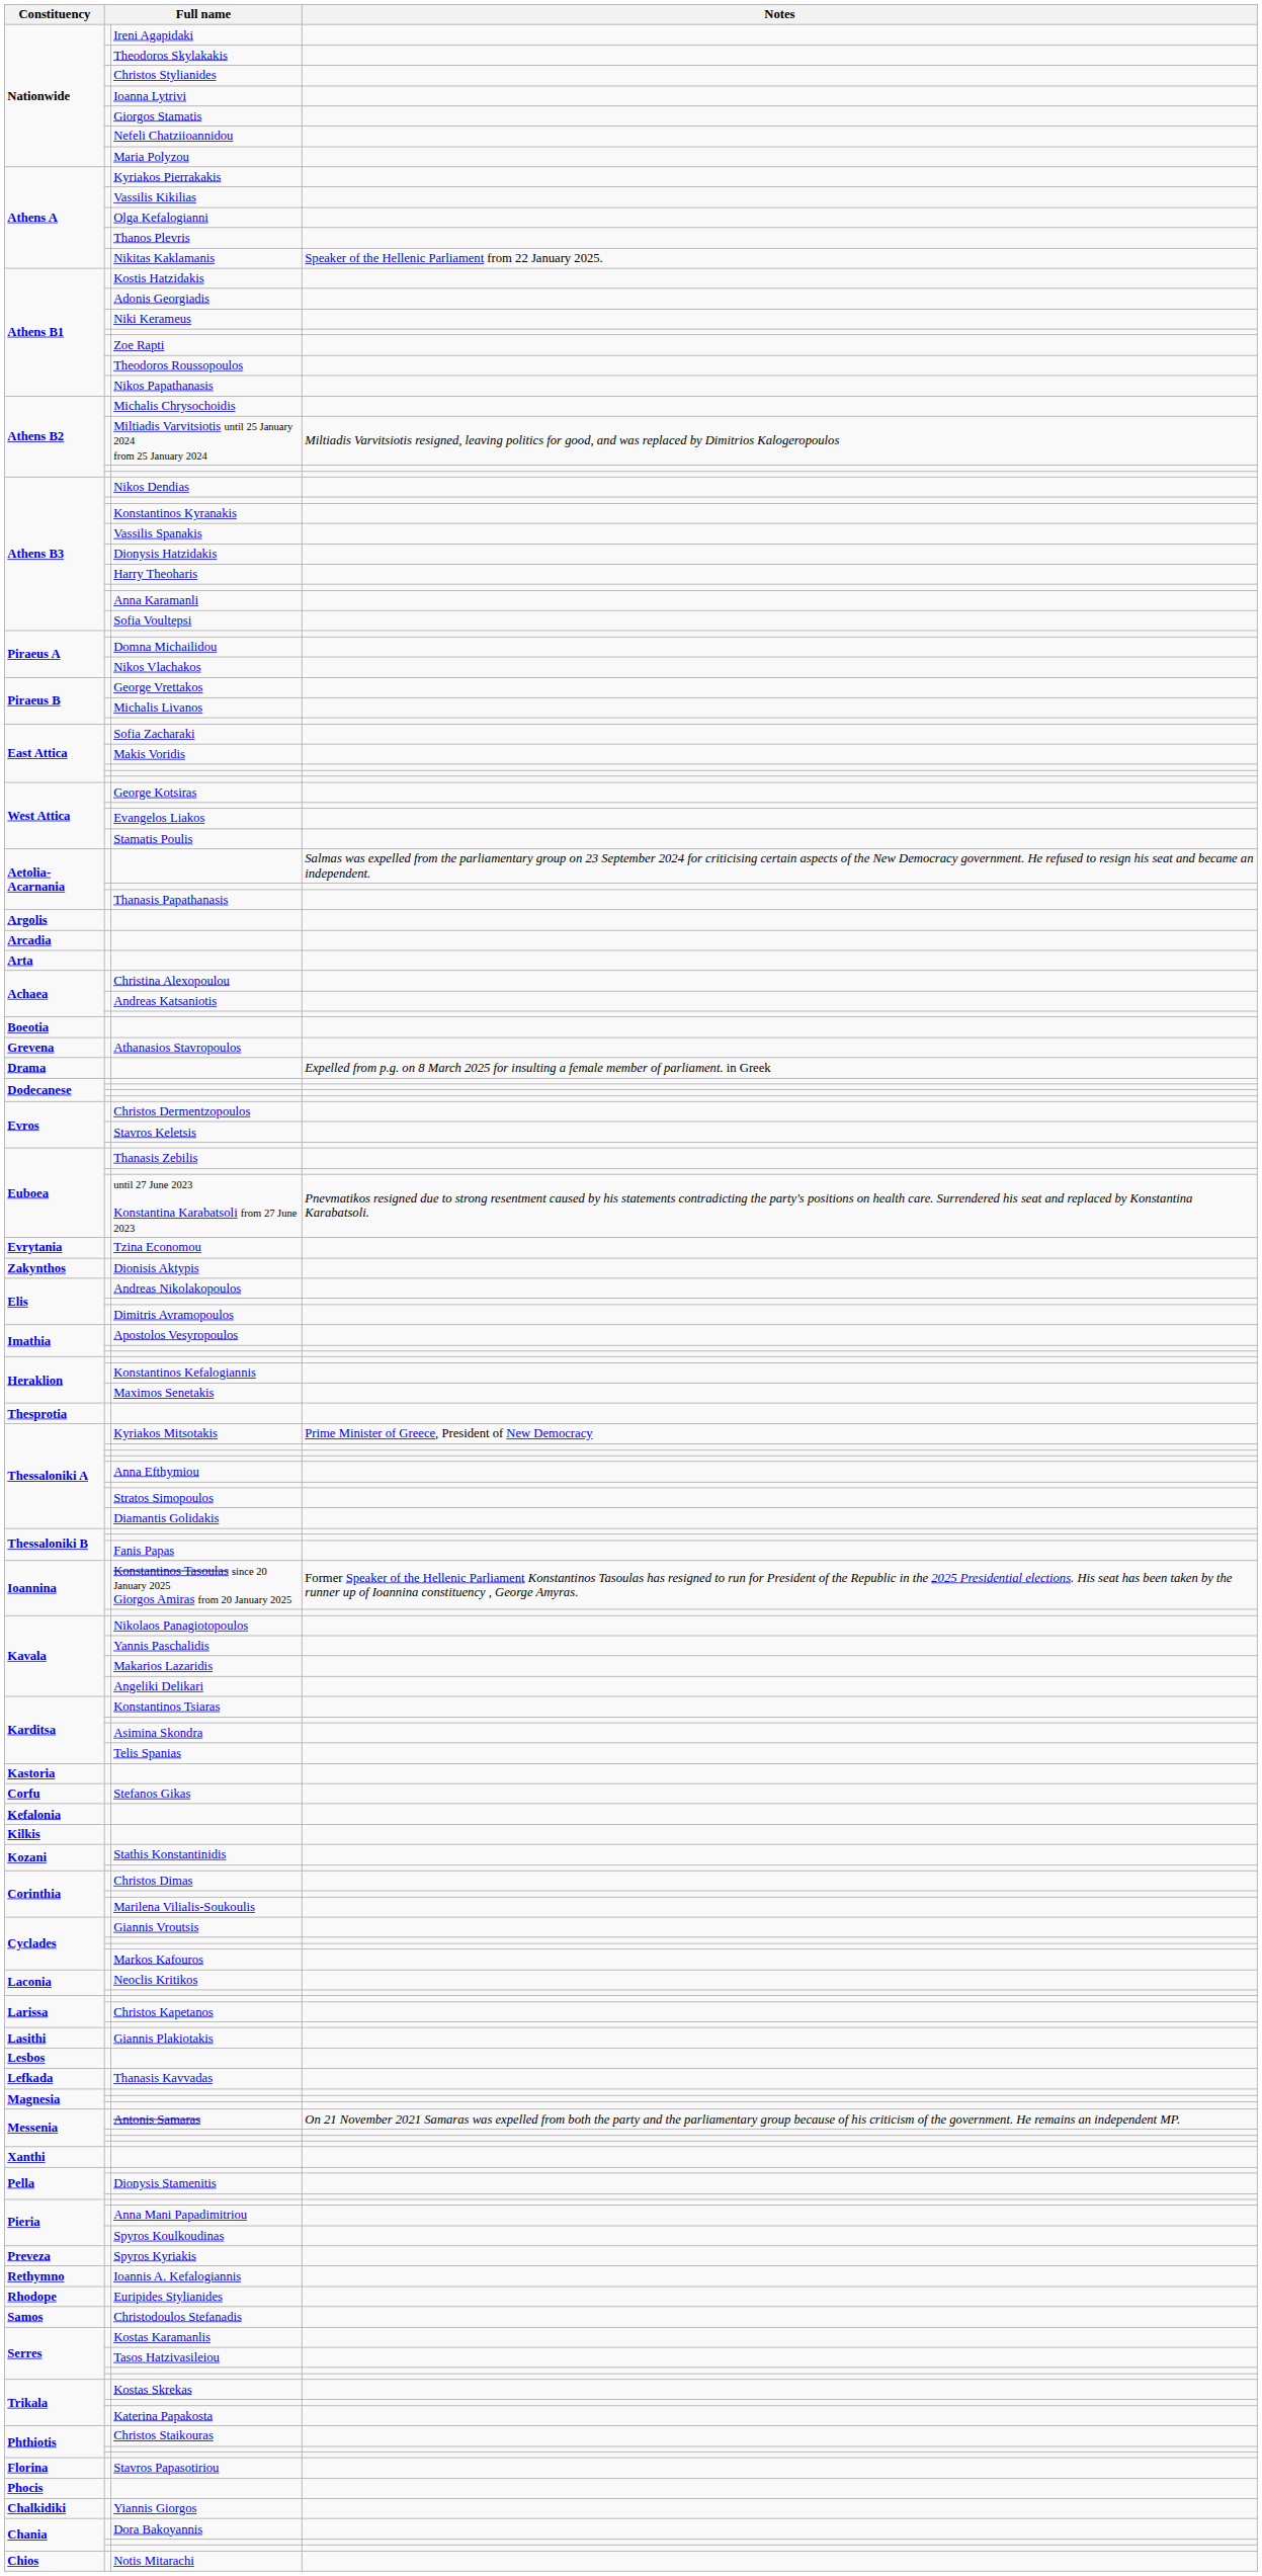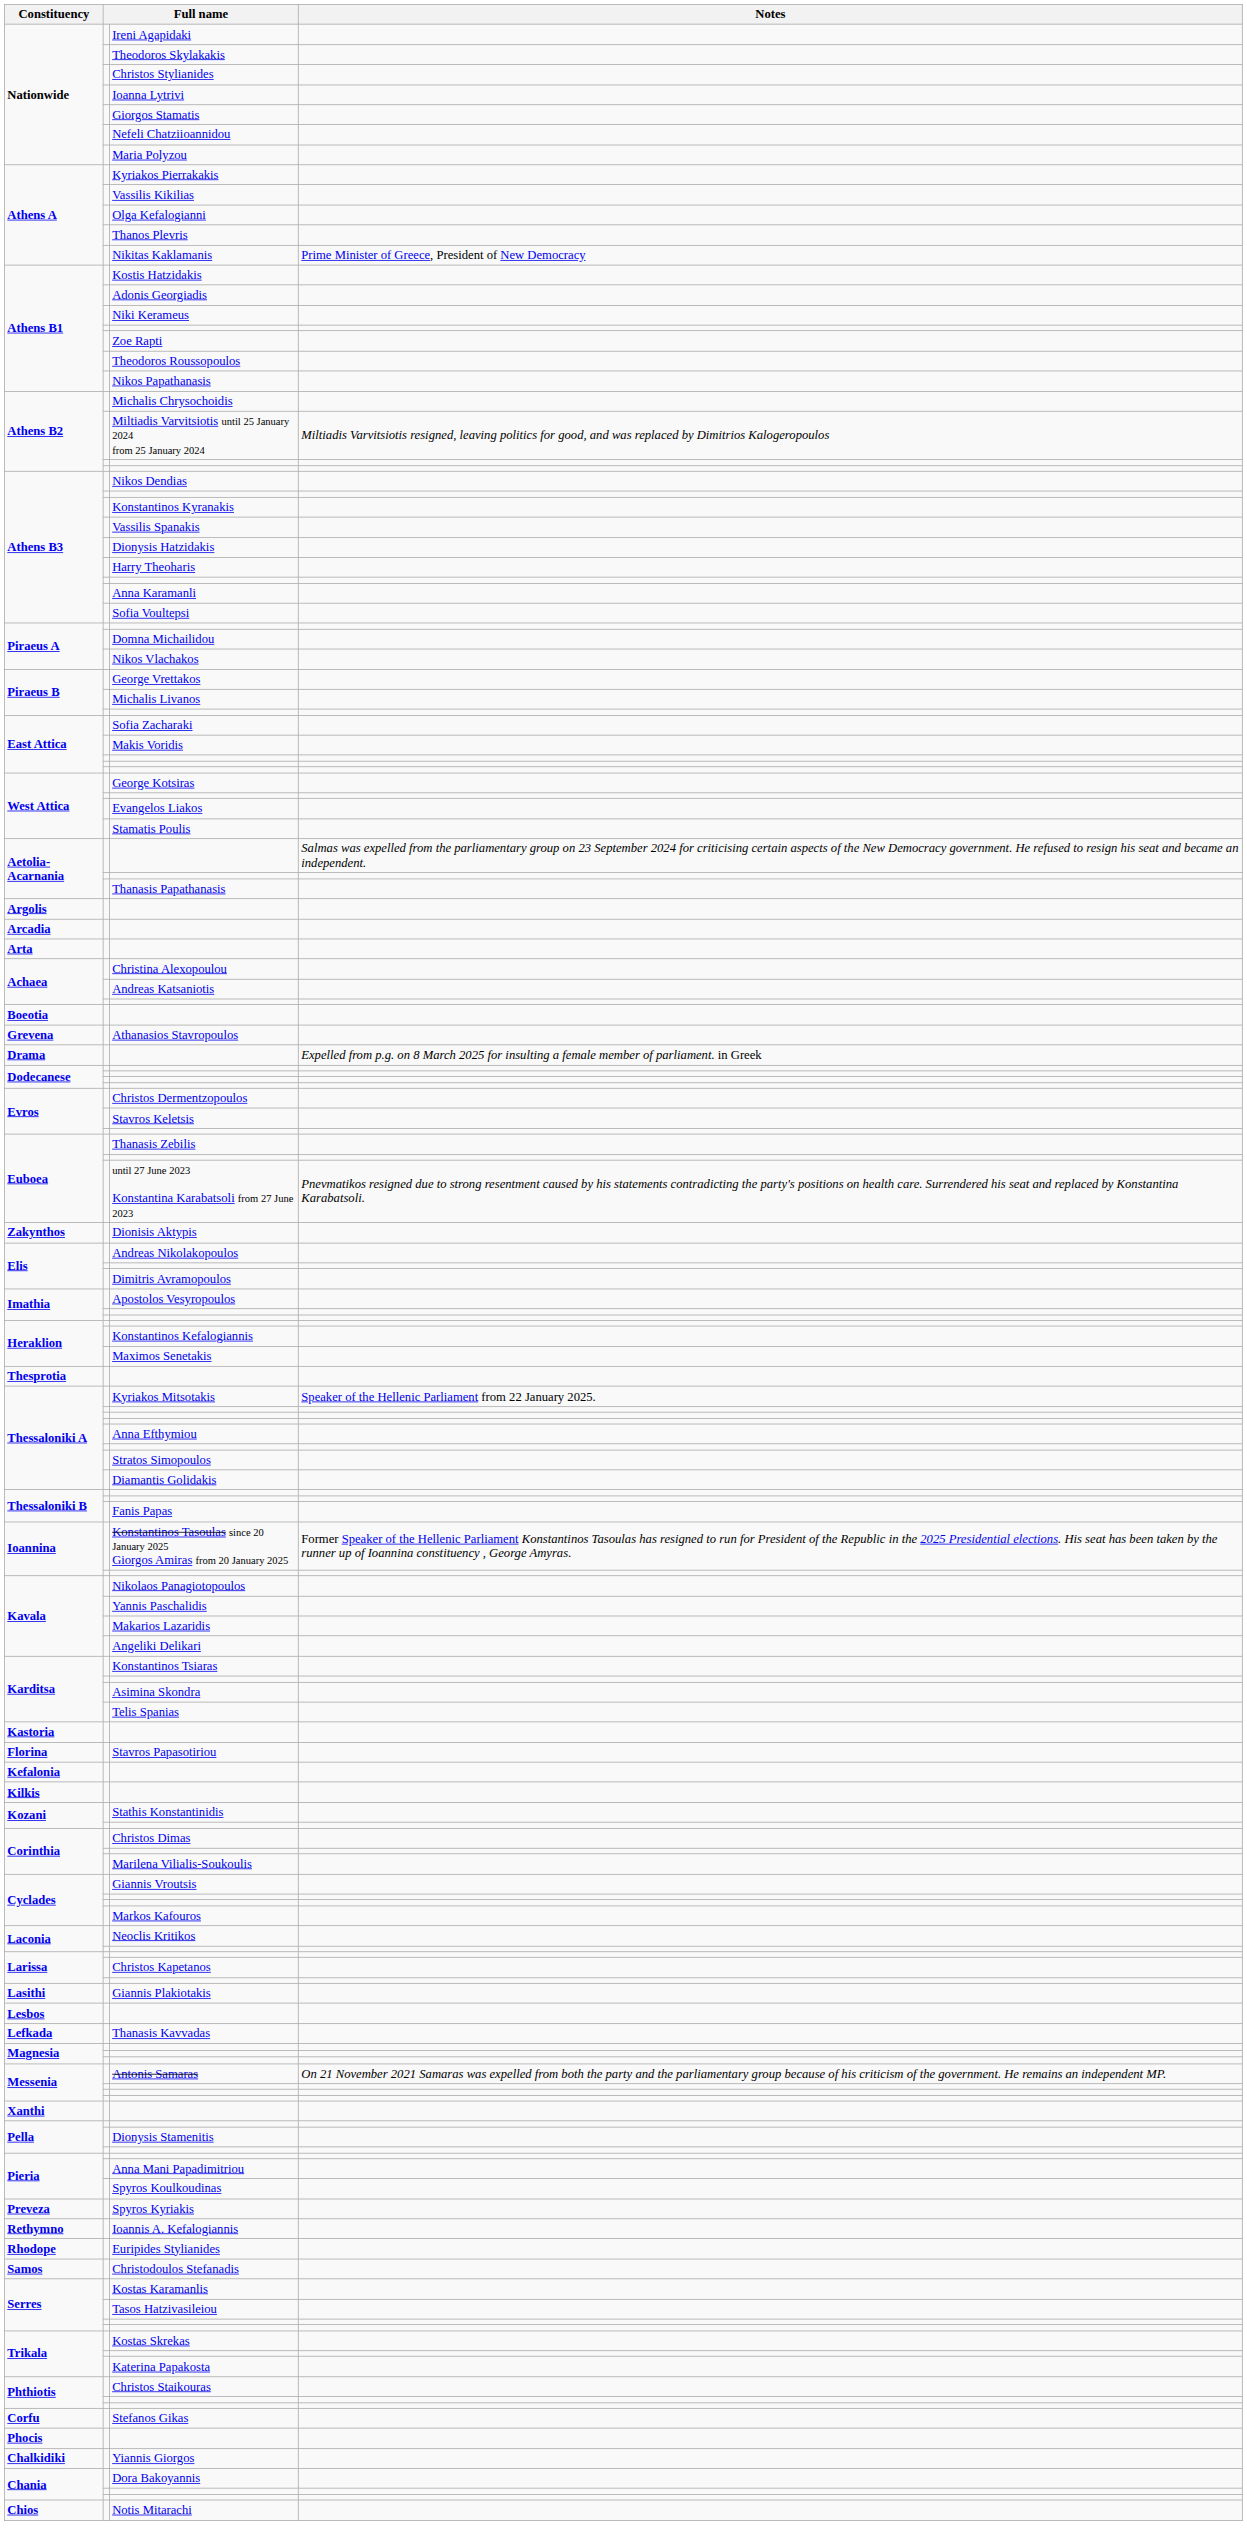Nikitas Kaklamanis | Notes: Speaker of the Hellenic Parliament from 22 January 2025. -> Prime Minister of Greece, President of New Democracy
- row: Evrytania | Tzina Economou
Kyriakos Mitsotakis | Notes: Prime Minister of Greece, President of New Democracy -> Speaker of the Hellenic Parliament from 22 January 2025.
rows swapped: Stefanos Gikas <-> Stavros Papasotiriou
